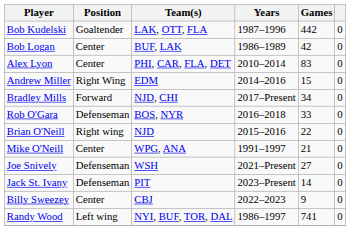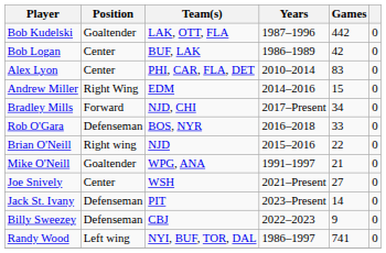Mike O'Neill | Position: Center -> Goaltender
Joe Snively | Position: Defenseman -> Center
Billy Sweezey | Position: Center -> Defenseman
